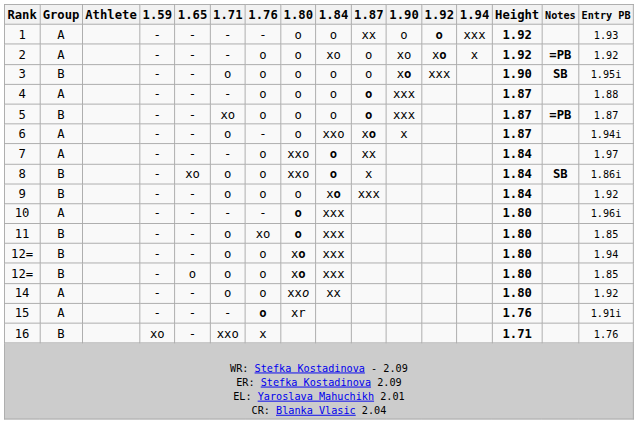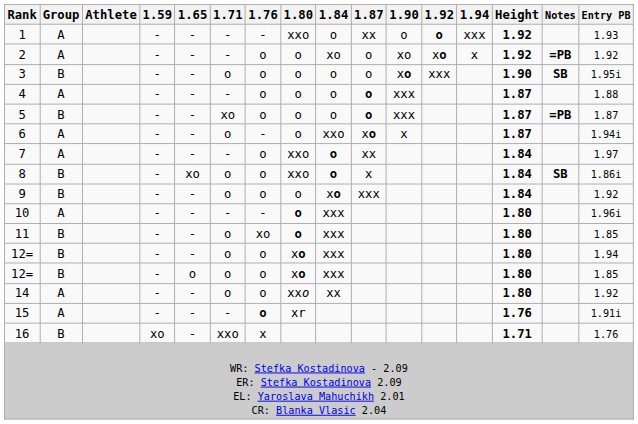1 | 1.80: o -> xxo
